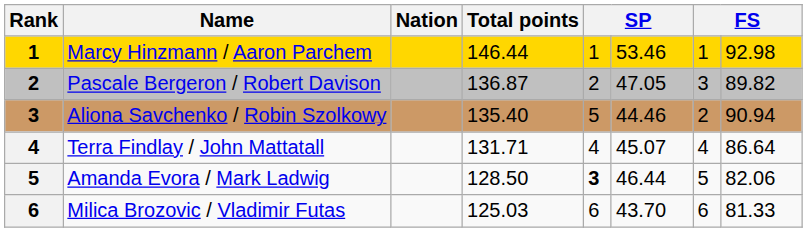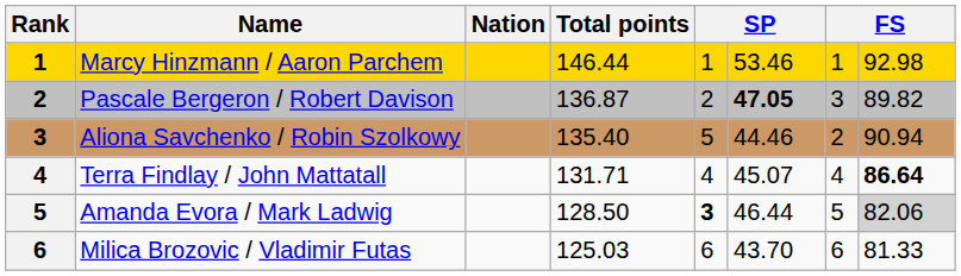Pascale Bergeron / Robert Davison | column 6: normal -> bold
Terra Findlay / John Mattatall | column 8: normal -> bold
Amanda Evora / Mark Ladwig | column 8: no background -> lightgrey background
